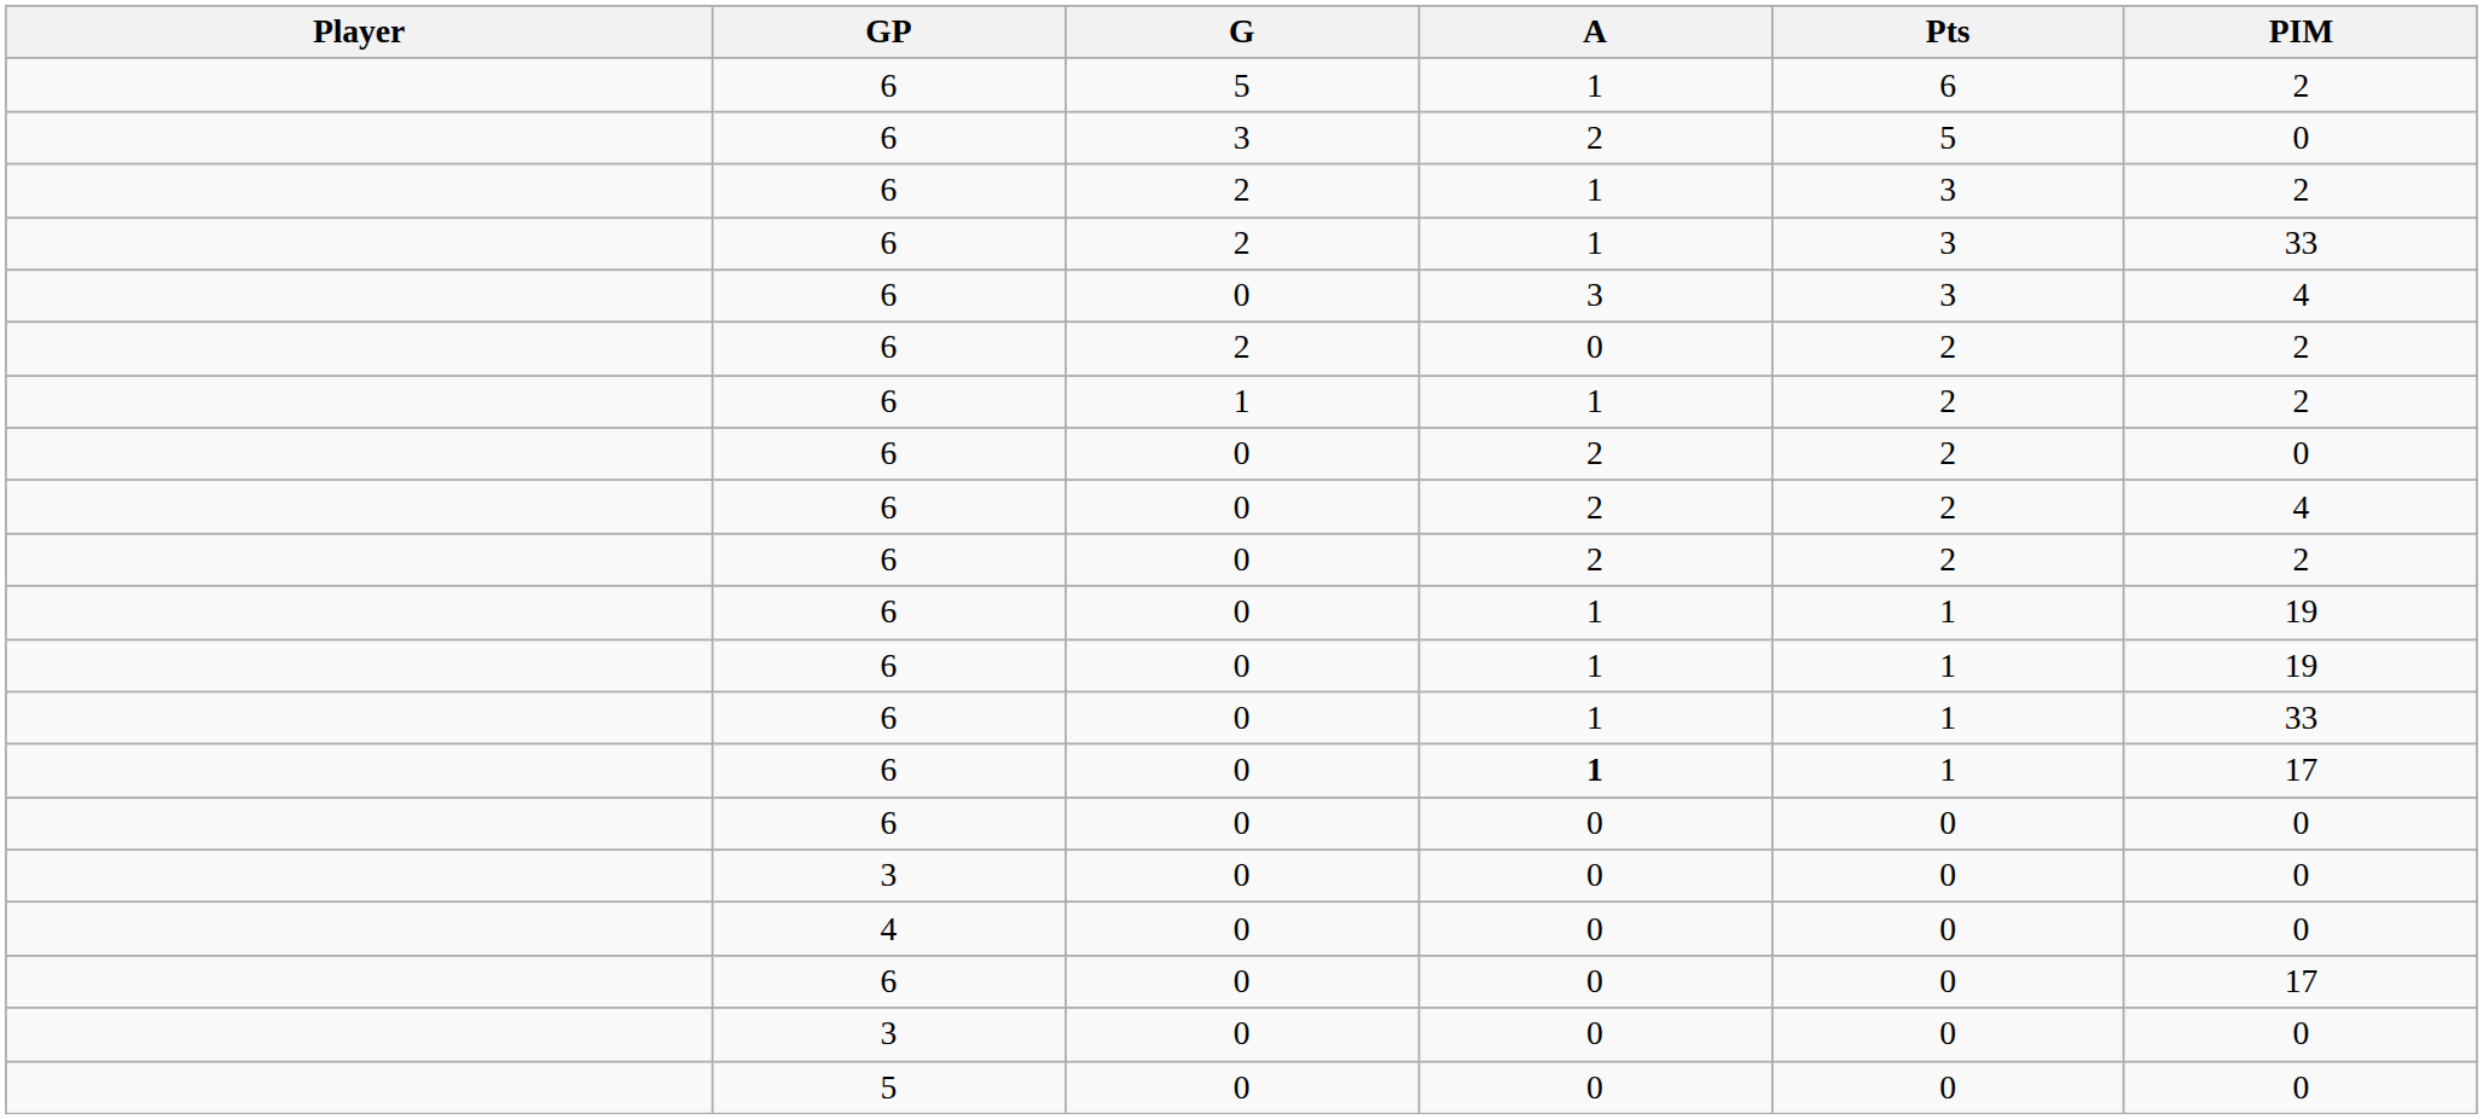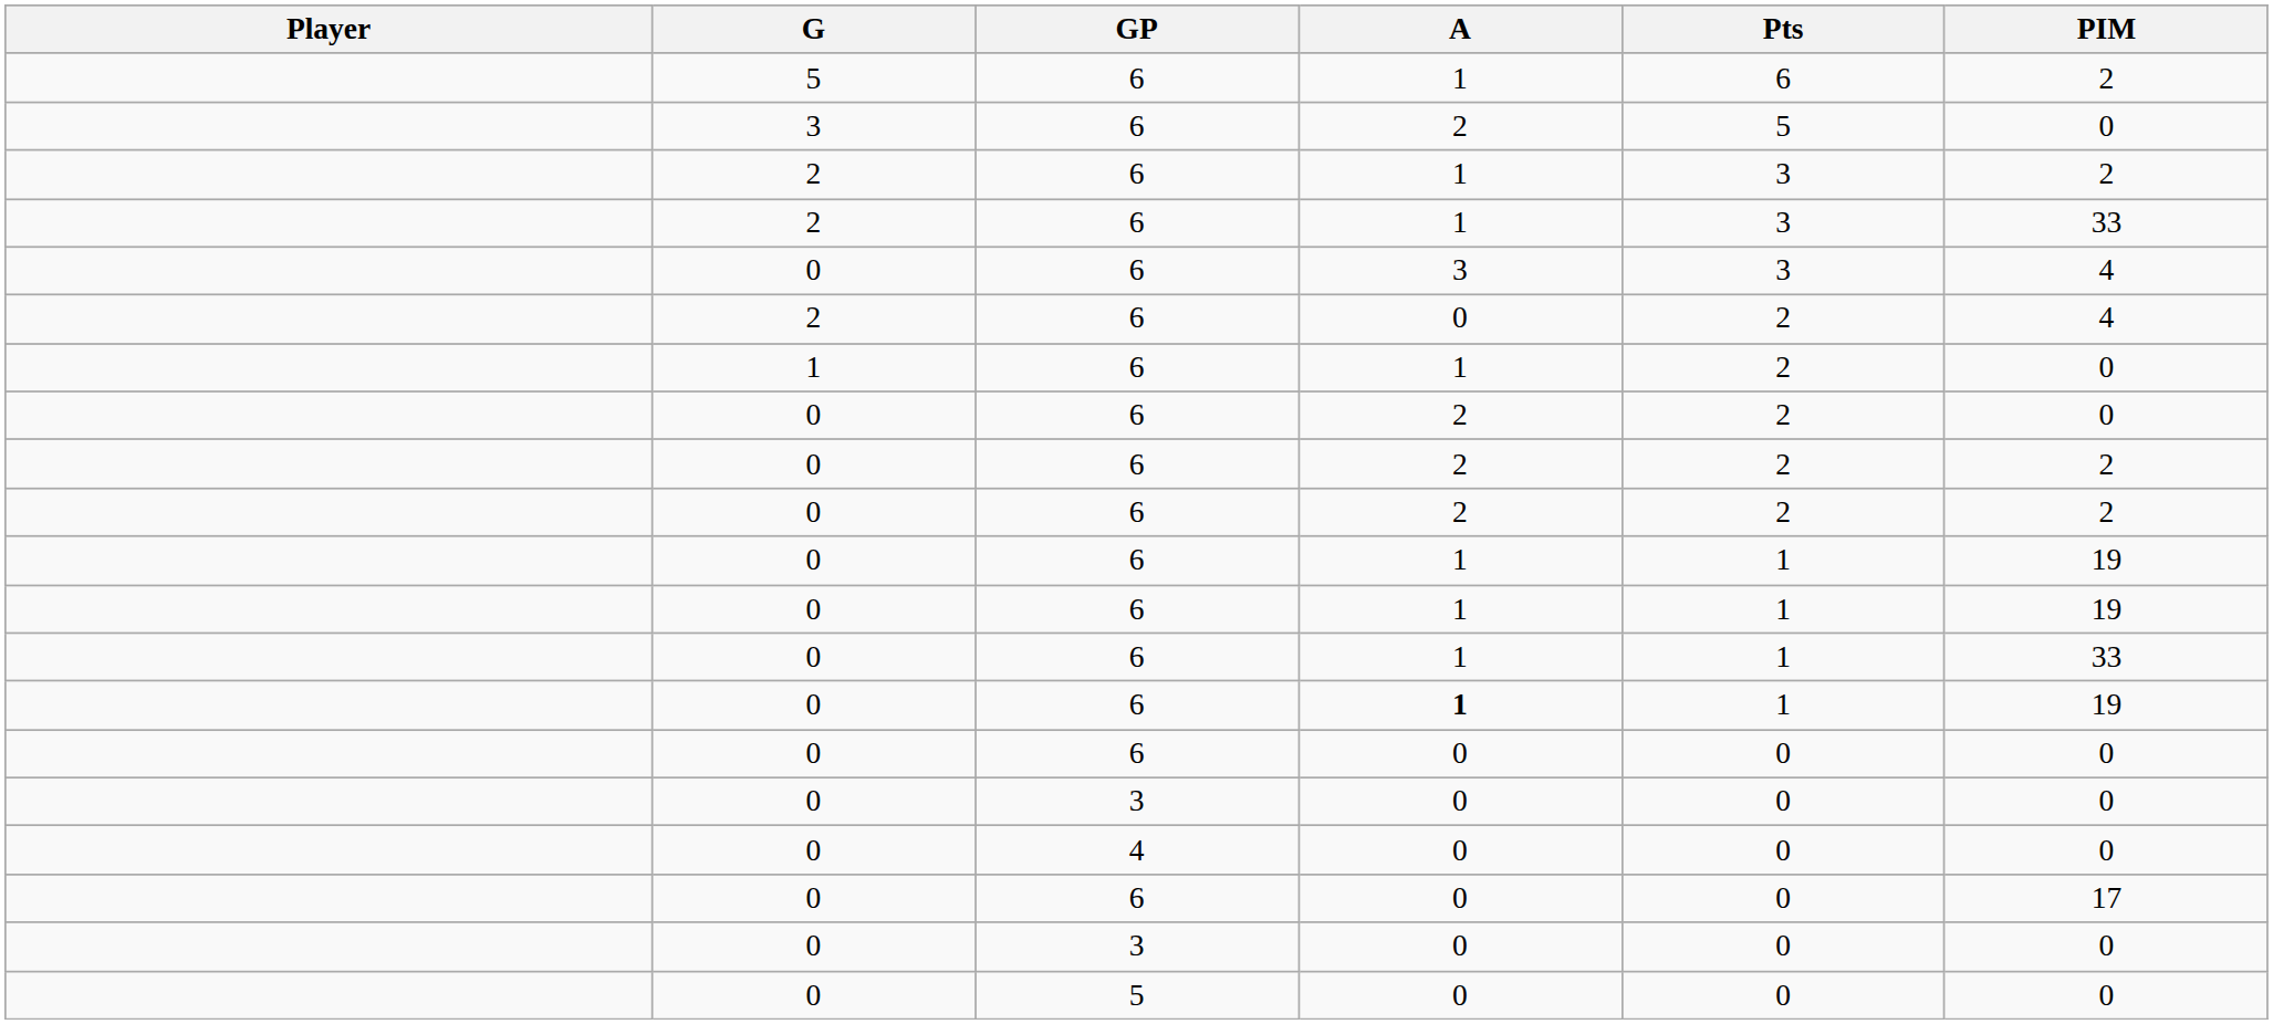columns swapped: GP <-> G
row 7 | PIM: 2 -> 4
row 8 | PIM: 2 -> 0
row 10 | PIM: 4 -> 2
row 15 | PIM: 17 -> 19
